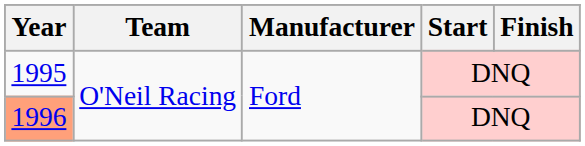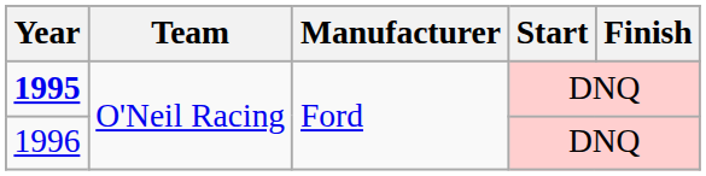1995 | Year: normal -> bold
1996 | Year: lightsalmon background -> no background
